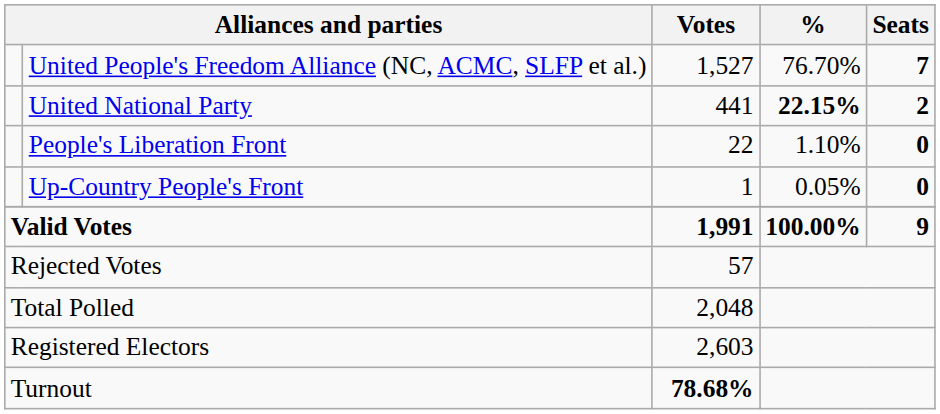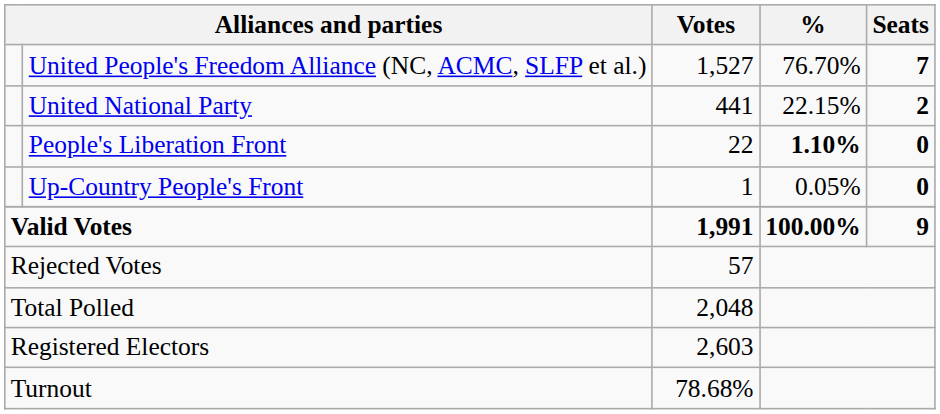United National Party | %: bold -> normal
People's Liberation Front | %: normal -> bold
Turnout | Votes: bold -> normal
